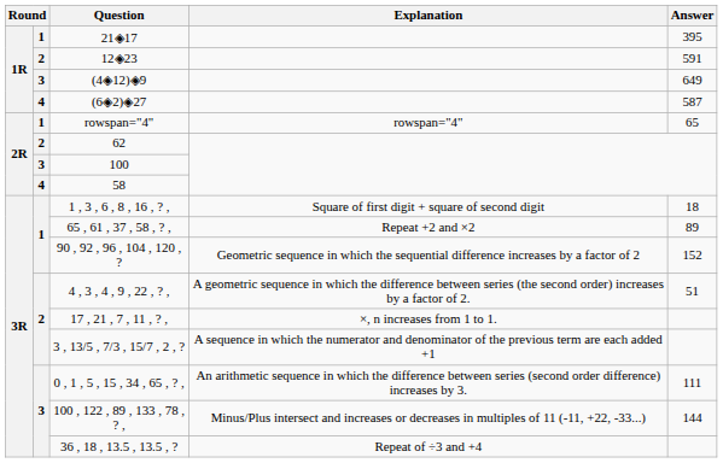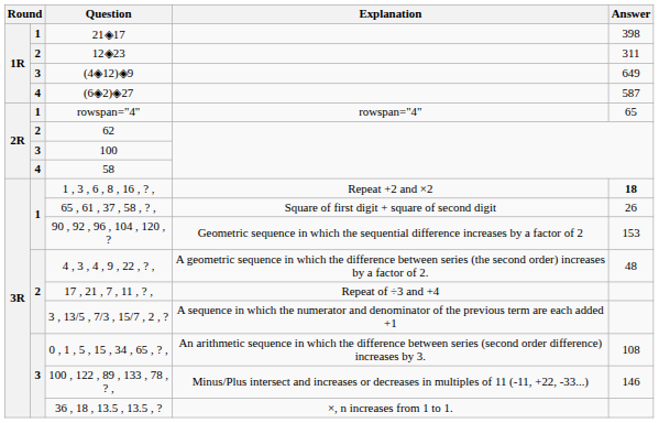21◈17 | Answer: 395 -> 398
12◈23 | Answer: 591 -> 311
1 , 3 , 6 , 8 , 16 , ? , | Explanation: Square of first digit + square of second digit -> Repeat +2 and ×2
1 , 3 , 6 , 8 , 16 , ? , | Answer: normal -> bold
65 , 61 , 37 , 58 , ? , | Explanation: Repeat +2 and ×2 -> Square of first digit + square of second digit
65 , 61 , 37 , 58 , ? , | Answer: 89 -> 26
90 , 92 , 96 , 104 , 120 , ? | Answer: 152 -> 153
4 , 3 , 4 , 9 , 22 , ? , | Answer: 51 -> 48
17 , 21 , 7 , 11 , ? , | Explanation: ×, n increases from 1 to 1. -> Repeat of ÷3 and +4
0 , 1 , 5 , 15 , 34 , 65 , ? , | Answer: 111 -> 108
100 , 122 , 89 , 133 , 78 , ? , | Answer: 144 -> 146
36 , 18 , 13.5 , 13.5 , ? | Explanation: Repeat of ÷3 and +4 -> ×, n increases from 1 to 1.
